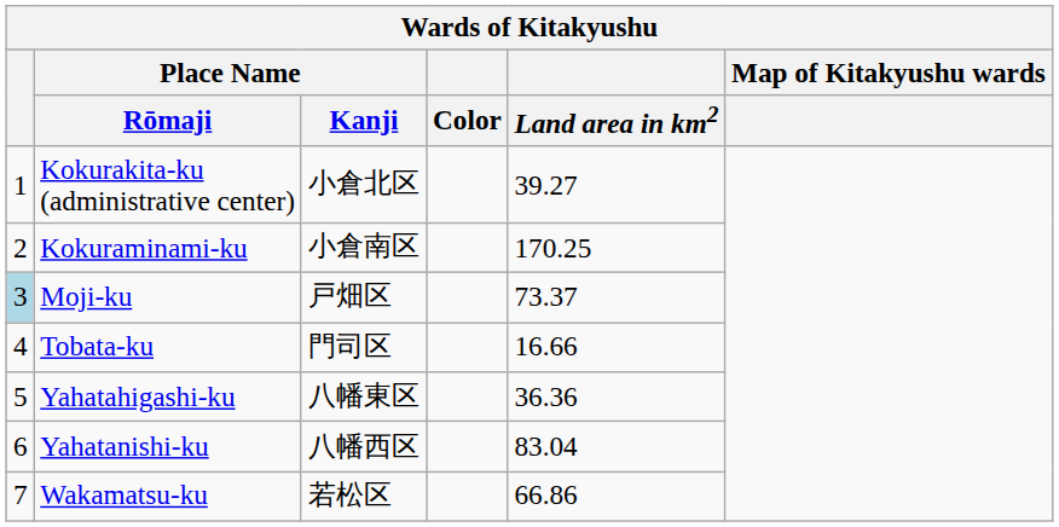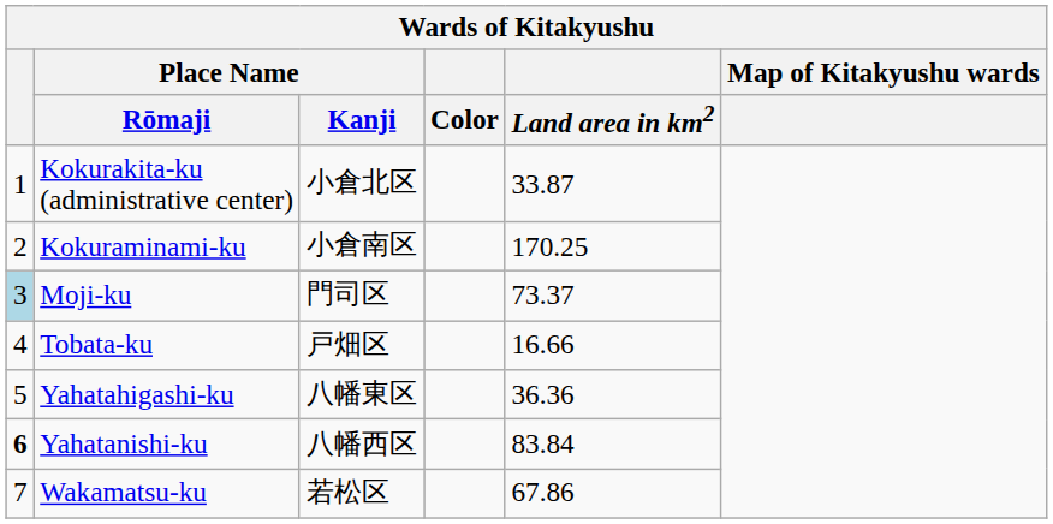Kokurakita-ku (administrative center) | Land area in km2: 39.27 -> 33.87
Moji-ku | Place Name / Kanji: 戸畑区 -> 門司区
Tobata-ku | Place Name / Kanji: 門司区 -> 戸畑区
Yahatanishi-ku | column 1: normal -> bold
Yahatanishi-ku | Land area in km2: 83.04 -> 83.84
Wakamatsu-ku | Land area in km2: 66.86 -> 67.86
